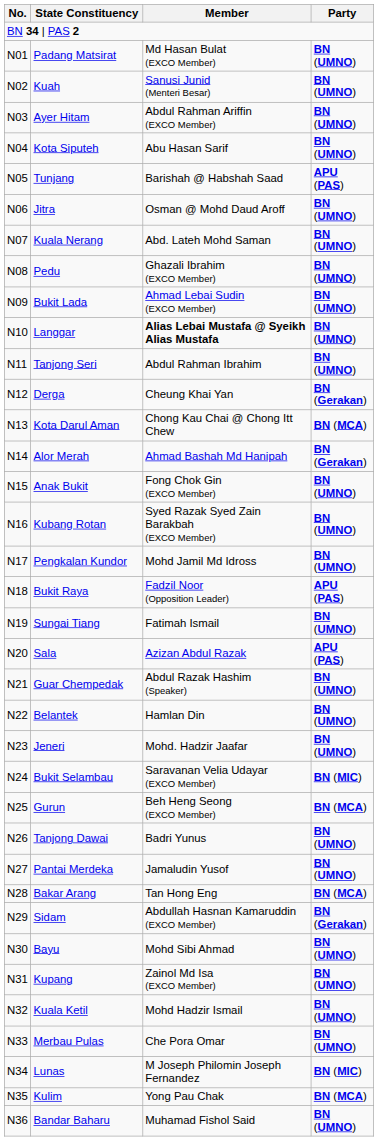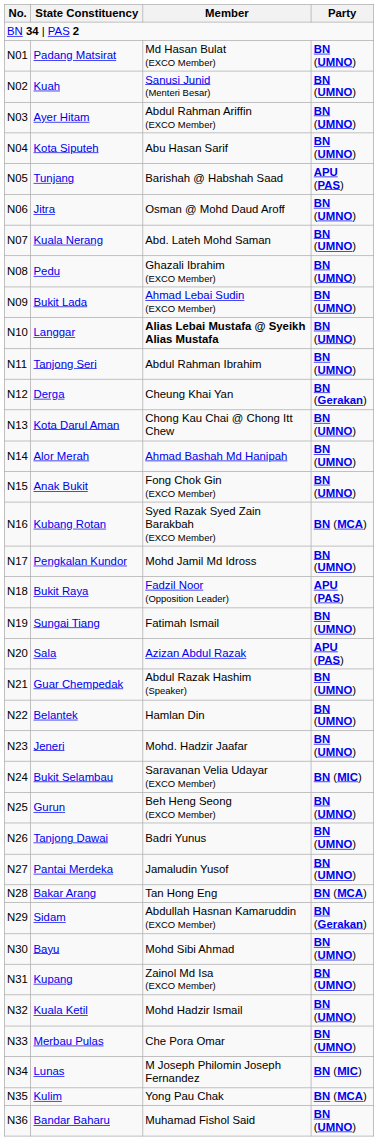Kota Darul Aman | Party: BN (MCA) -> BN (UMNO)
Alor Merah | Party: BN (Gerakan) -> BN (UMNO)
Kubang Rotan | Party: BN (UMNO) -> BN (MCA)
Gurun | Party: BN (MCA) -> BN (UMNO)
